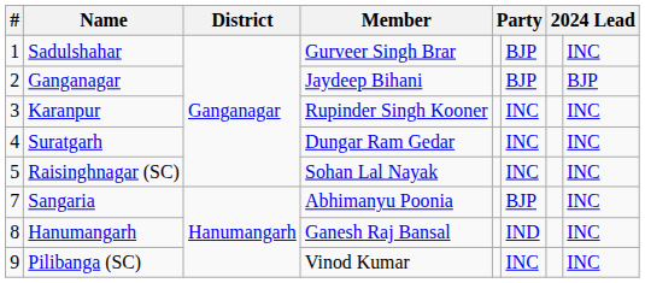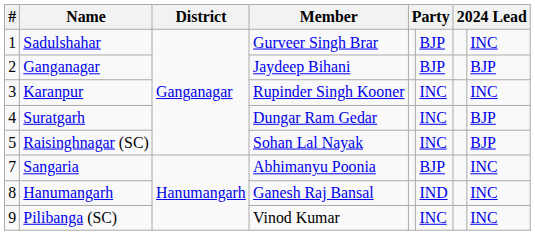Suratgarh | column 8: INC -> BJP
Raisinghnagar (SC) | column 8: INC -> BJP
